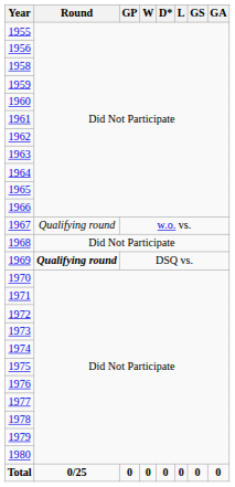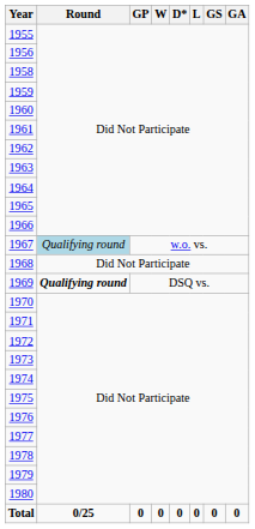1967 | Round: no background -> lightblue background
